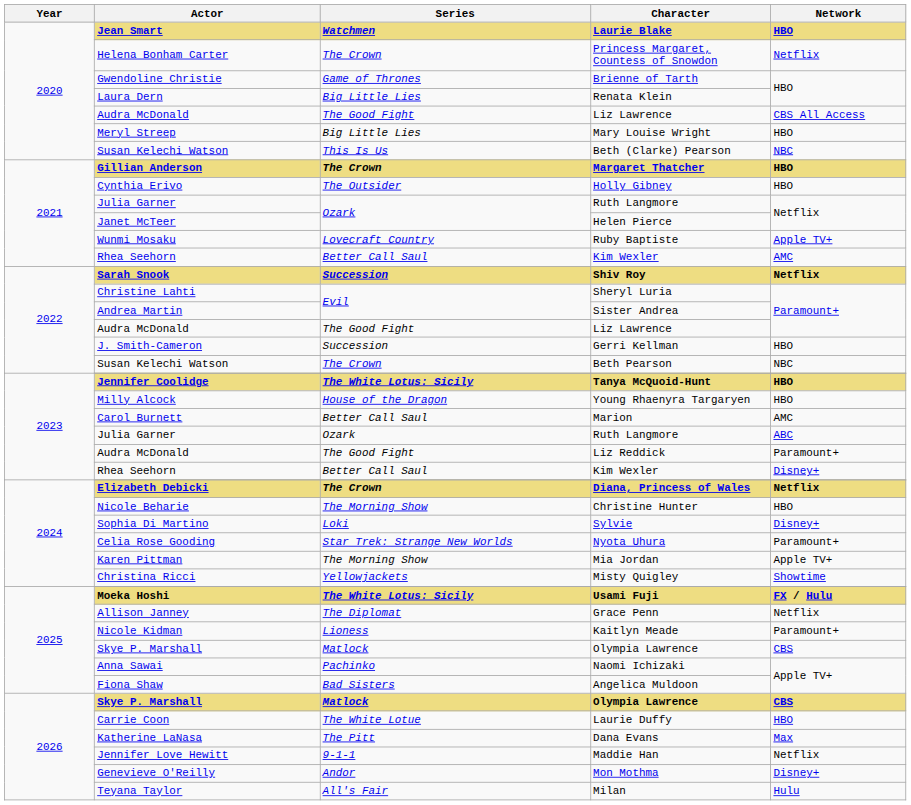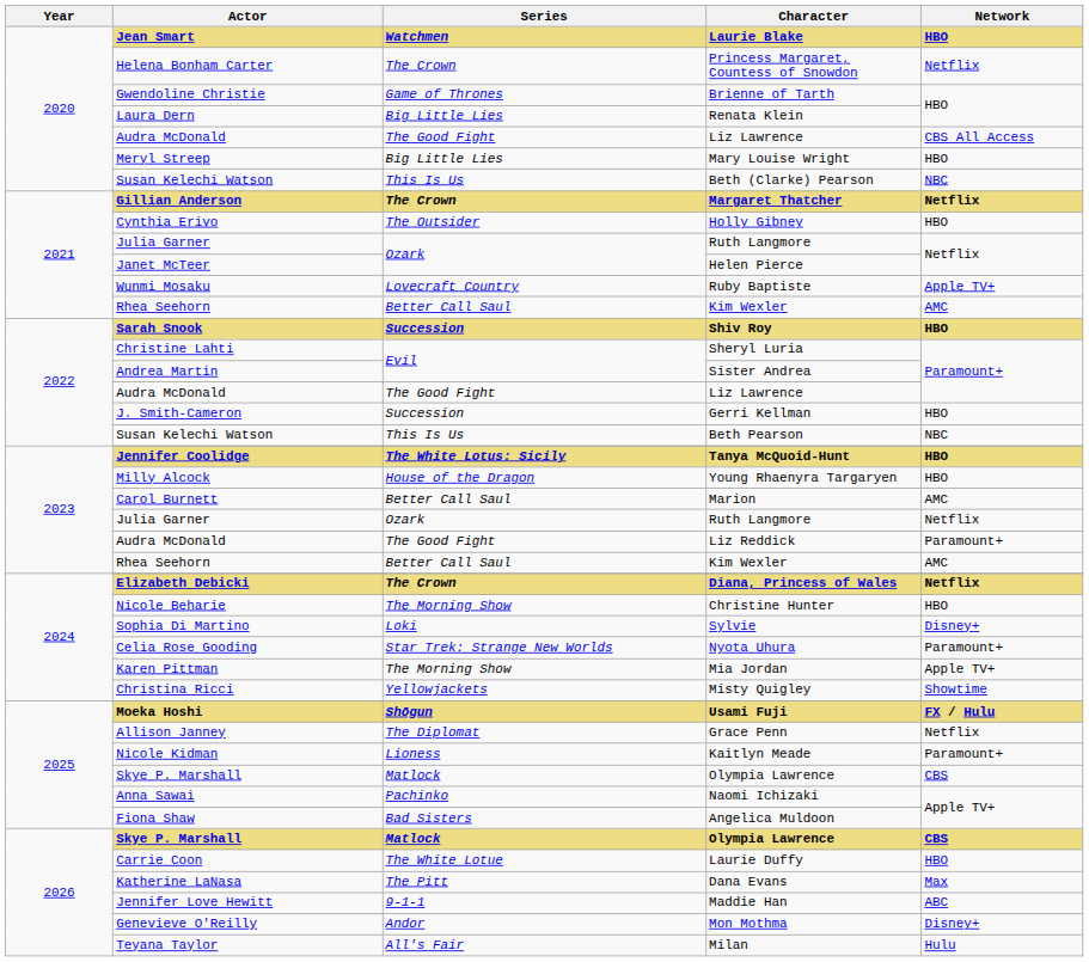Margaret Thatcher | Network: HBO -> Netflix
Shiv Roy | Network: Netflix -> HBO
Beth Pearson | Series: The Crown -> This Is Us
2023 / Ruth Langmore | Network: ABC -> Netflix
2023 / Kim Wexler | Network: Disney+ -> AMC
Usami Fuji | Series: The White Lotus: Sicily -> Shōgun
Maddie Han | Network: Netflix -> ABC
